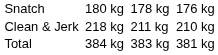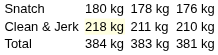Clean & Jerk | column 2: no background -> lightyellow background
